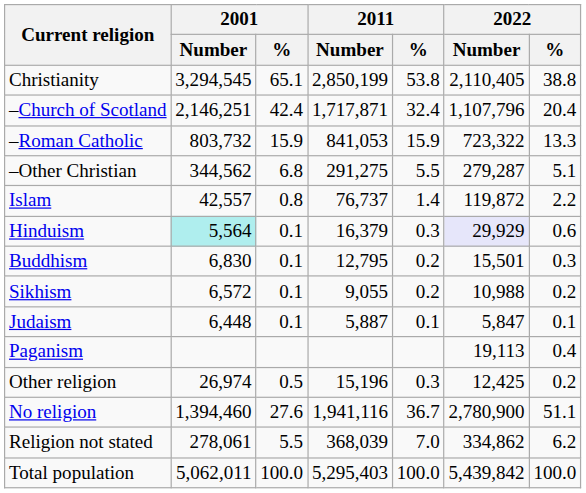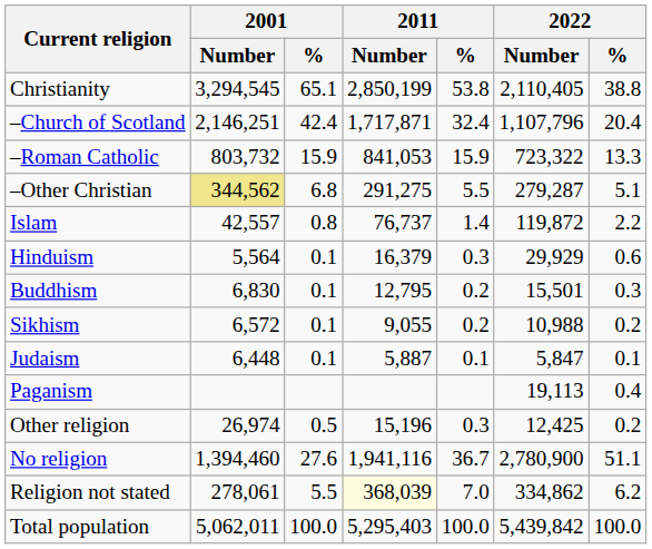–Other Christian | 2001 / Number: no background -> khaki background
Hinduism | 2001 / Number: paleturquoise background -> no background
Hinduism | 2022 / Number: lavender background -> no background
Religion not stated | 2011 / Number: no background -> lightyellow background
